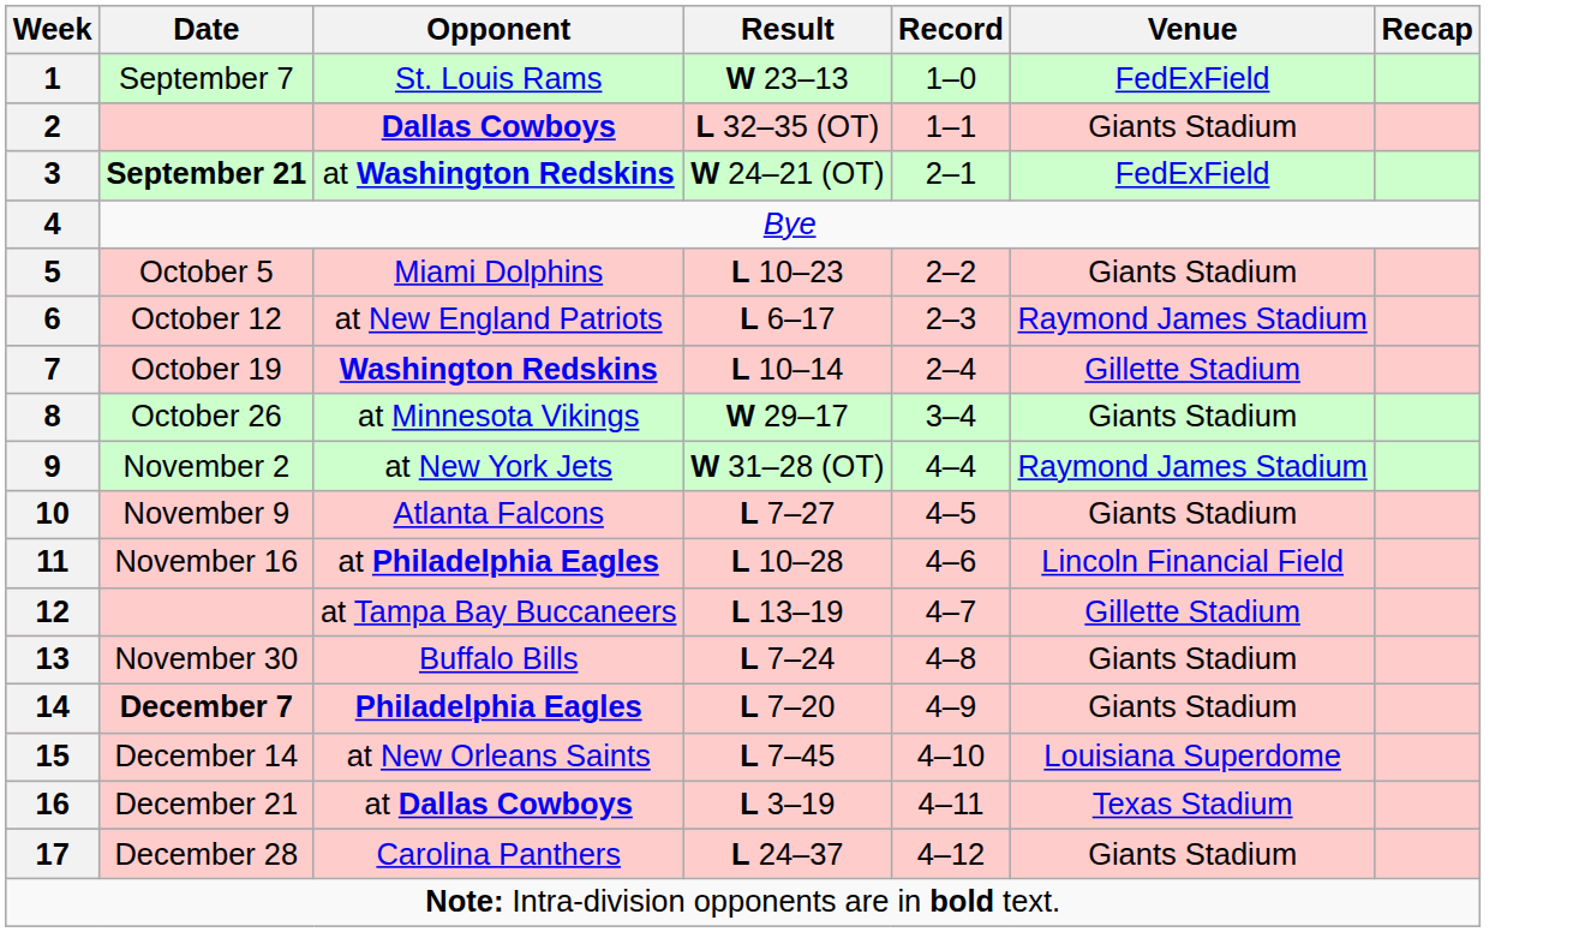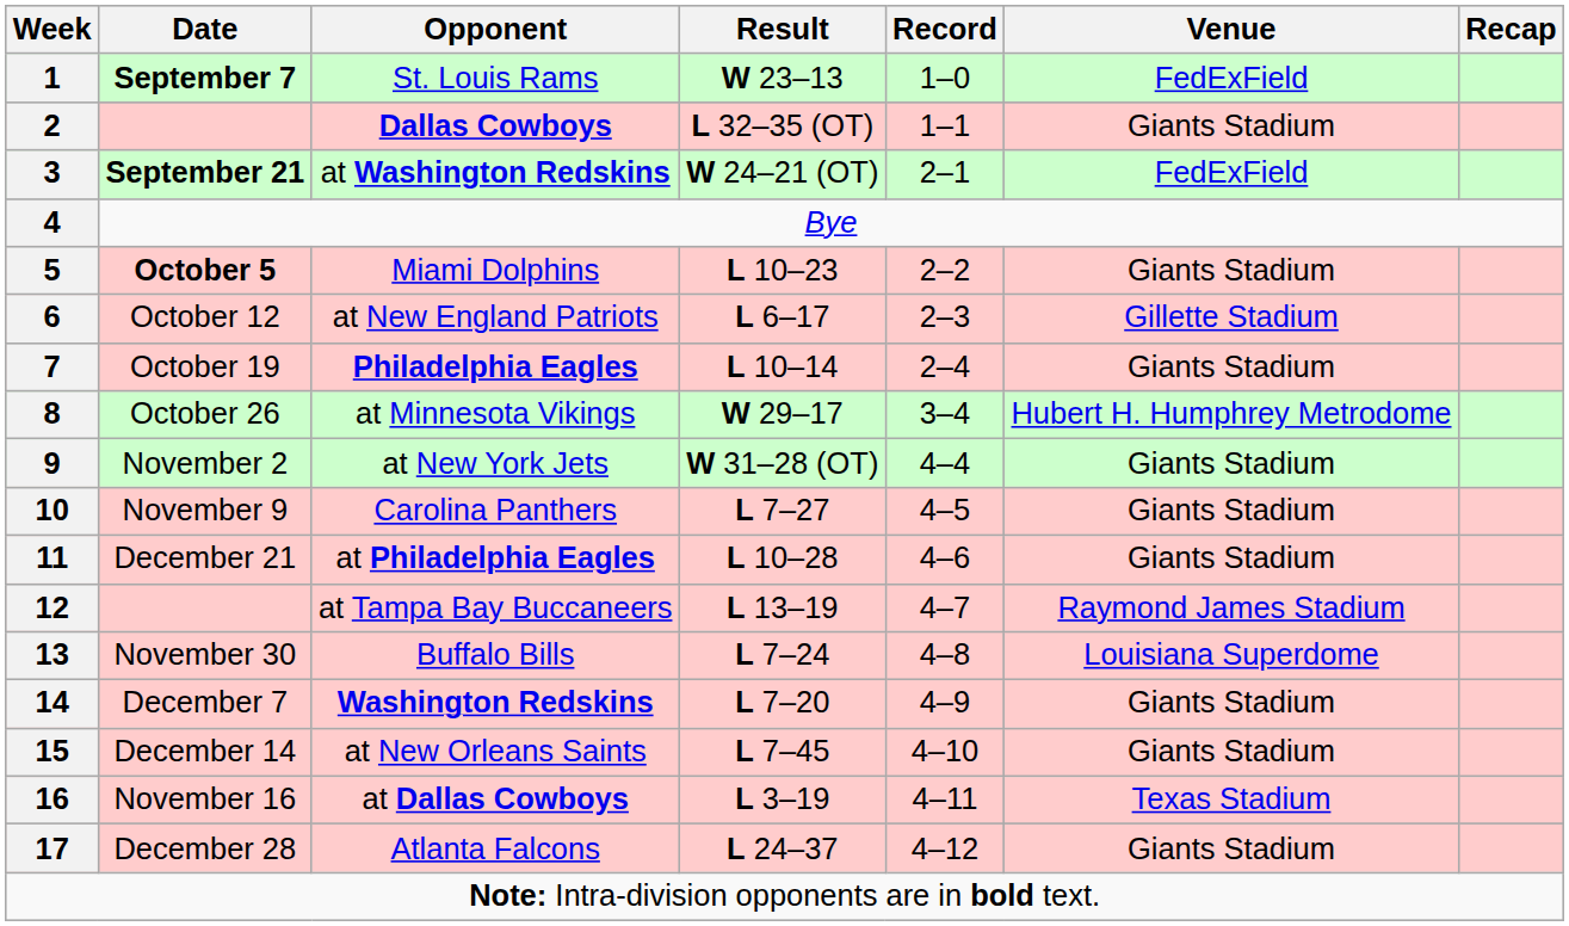1 | Date: normal -> bold
5 | Date: normal -> bold
6 | Venue: Raymond James Stadium -> Gillette Stadium
7 | Opponent: Washington Redskins -> Philadelphia Eagles
7 | Venue: Gillette Stadium -> Giants Stadium
8 | Venue: Giants Stadium -> Hubert H. Humphrey Metrodome
9 | Venue: Raymond James Stadium -> Giants Stadium
10 | Opponent: Atlanta Falcons -> Carolina Panthers
11 | Date: November 16 -> December 21
11 | Venue: Lincoln Financial Field -> Giants Stadium
12 | Venue: Gillette Stadium -> Raymond James Stadium
13 | Venue: Giants Stadium -> Louisiana Superdome
14 | Date: bold -> normal
14 | Opponent: Philadelphia Eagles -> Washington Redskins
15 | Venue: Louisiana Superdome -> Giants Stadium
16 | Date: December 21 -> November 16
17 | Opponent: Carolina Panthers -> Atlanta Falcons
